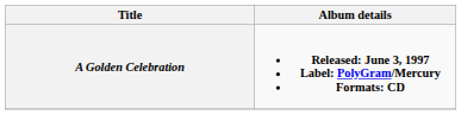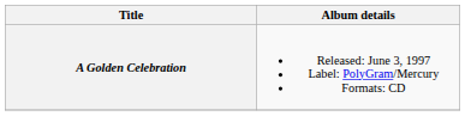A Golden Celebration | Album details: bold -> normal
